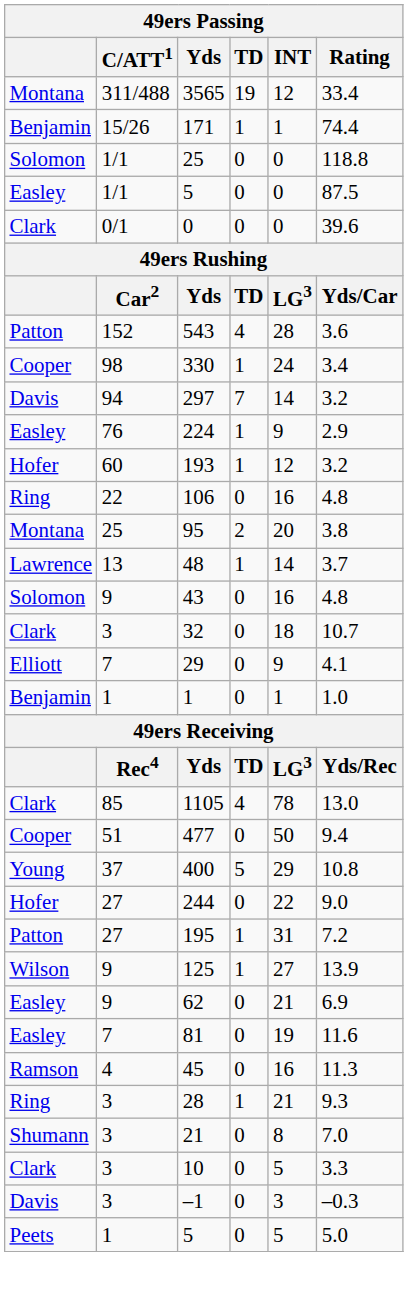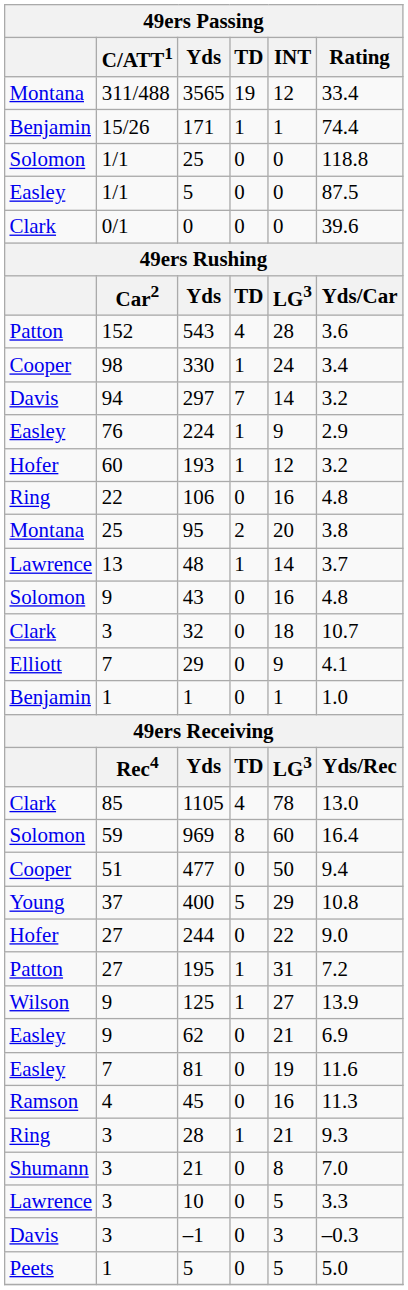+ row: Solomon | 59 | 969 | 8 | 60 | 16.4
10 | column 1: Clark -> Lawrence
